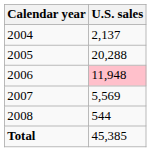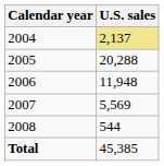2004 | U.S. sales: no background -> khaki background
2006 | U.S. sales: pink background -> no background
